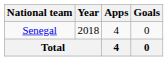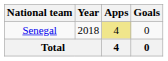Senegal | Apps: no background -> khaki background
